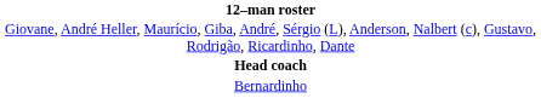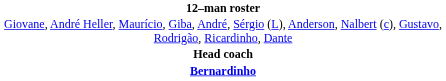row 4 | column 1: normal -> bold
